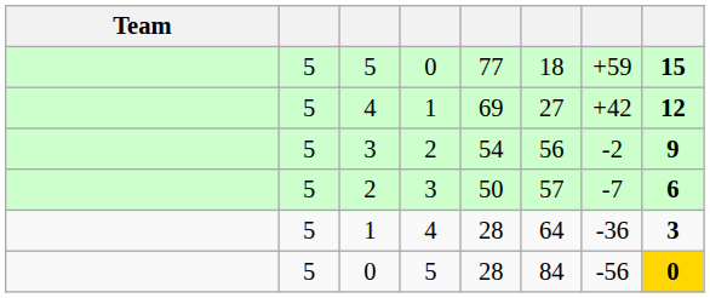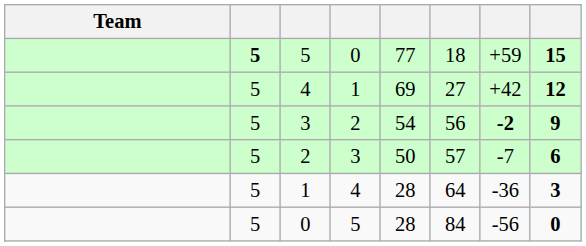row 2 | column 2: normal -> bold
row 4 | column 7: normal -> bold
row 7 | column 8: gold background -> no background
